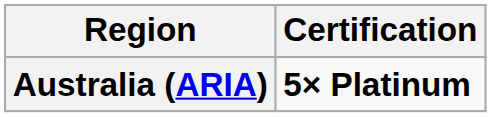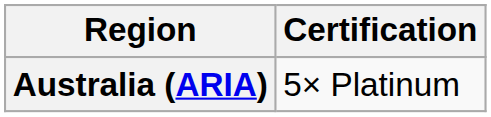Australia (ARIA) | Certification: bold -> normal
